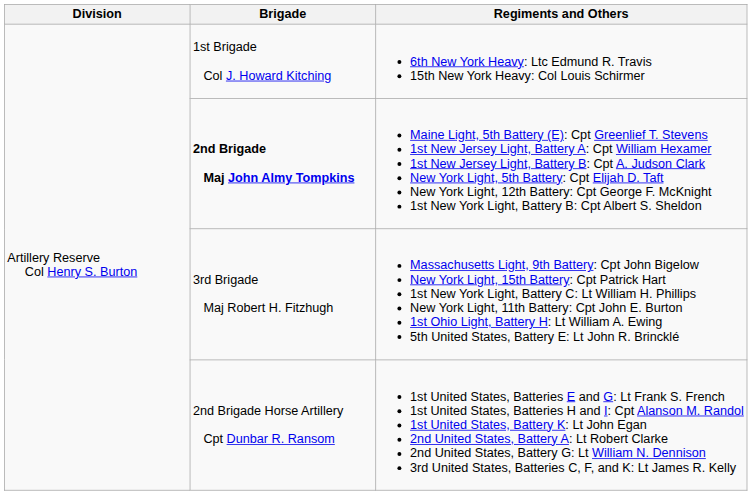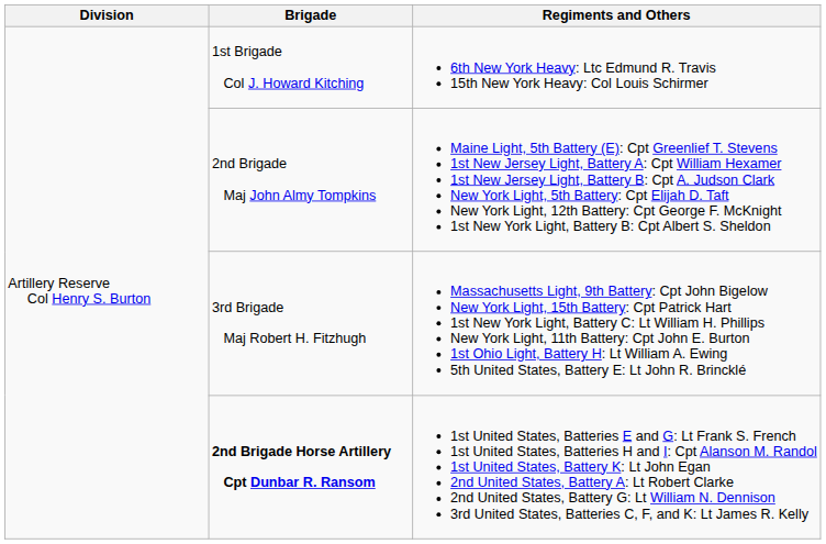2nd Brigade Maj John Almy Tompkins | Brigade: bold -> normal
2nd Brigade Horse Artillery Cpt Dunbar R. Ransom | Brigade: normal -> bold
